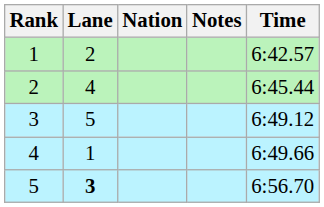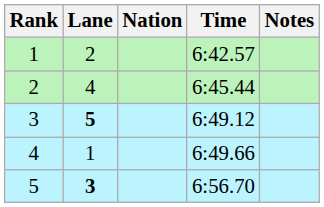columns swapped: Time <-> Notes
row 4 | Lane: normal -> bold
